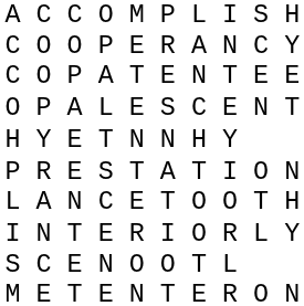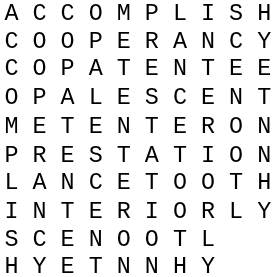row 5 | column 1: H Y E T N N H Y -> M E T E N T E R O N
row 10 | column 1: M E T E N T E R O N -> H Y E T N N H Y
